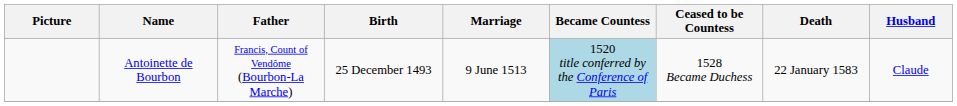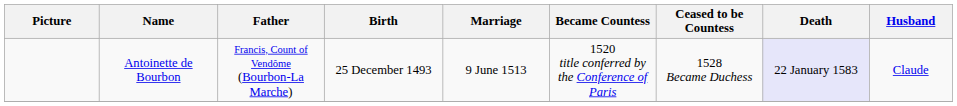Antoinette de Bourbon | Became Countess: lightblue background -> no background
Antoinette de Bourbon | Death: no background -> lavender background
